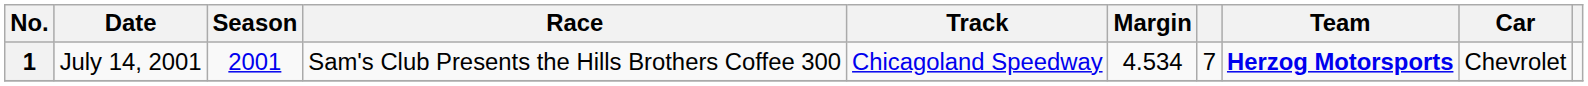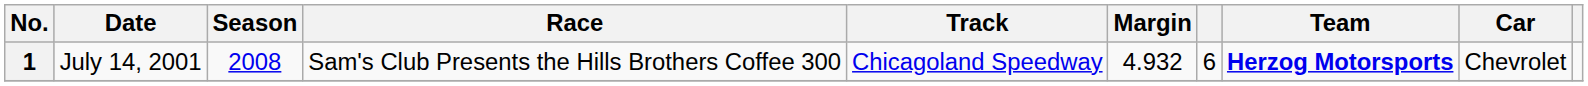1 | Season: 2001 -> 2008
1 | Margin: 4.534 -> 4.932
1 | column 7: 7 -> 6
